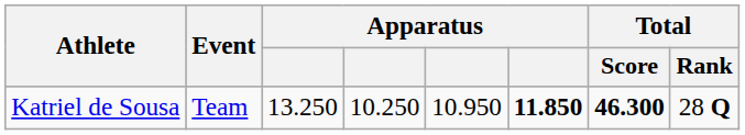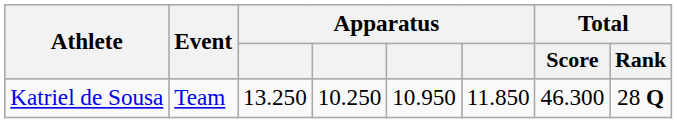Katriel de Sousa | column 6: bold -> normal
Katriel de Sousa | Total / Score: bold -> normal
